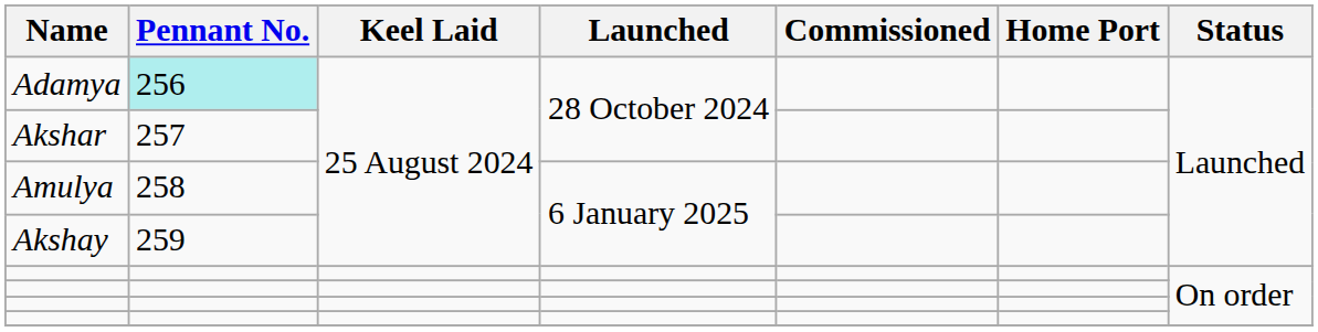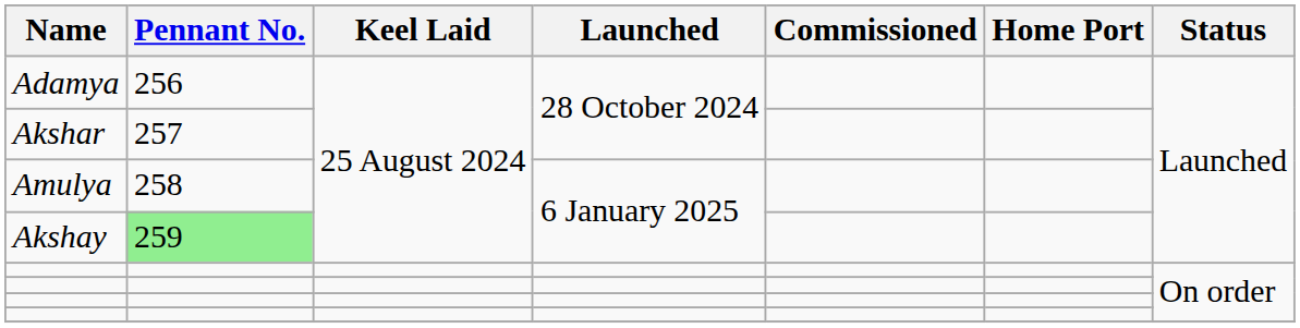Adamya | Pennant No.: paleturquoise background -> no background
Akshay | Pennant No.: no background -> lightgreen background
